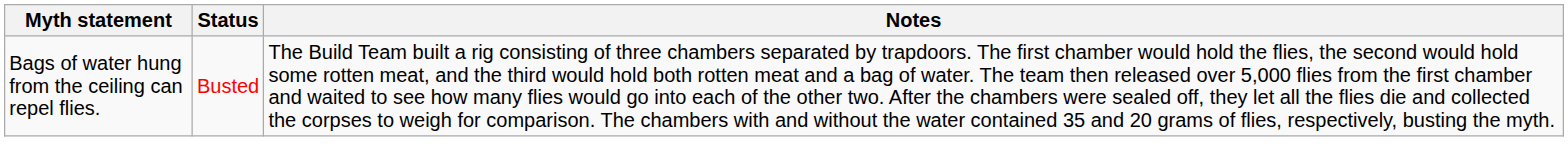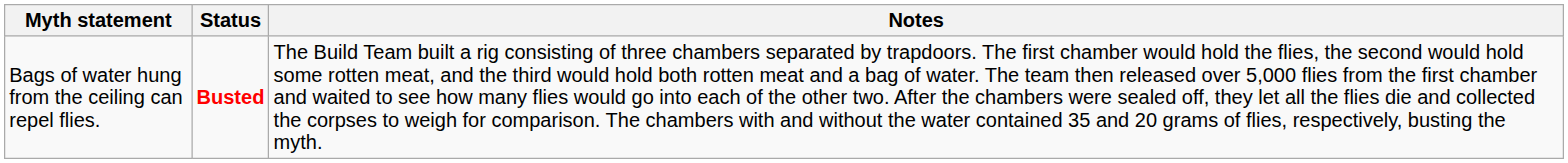row 2 | Status: normal -> bold
